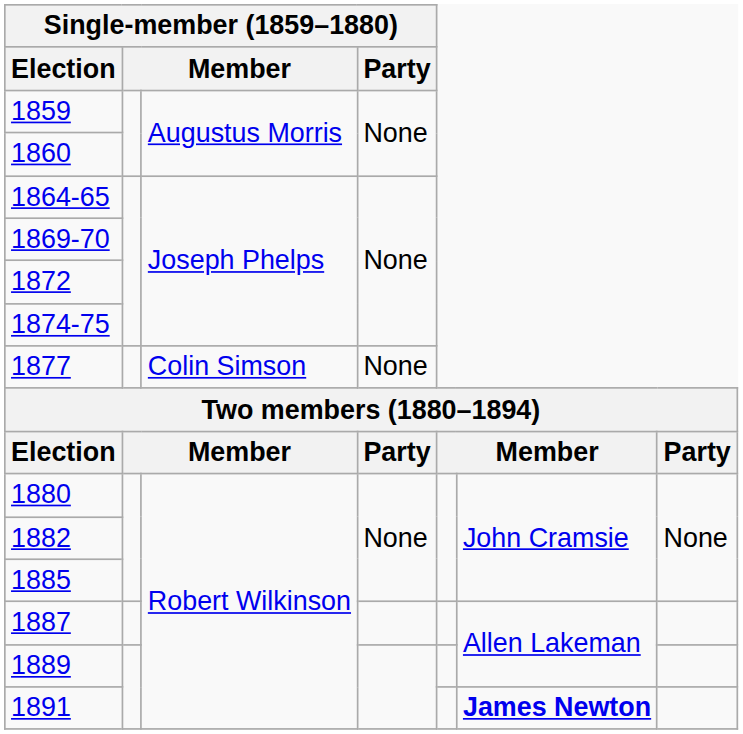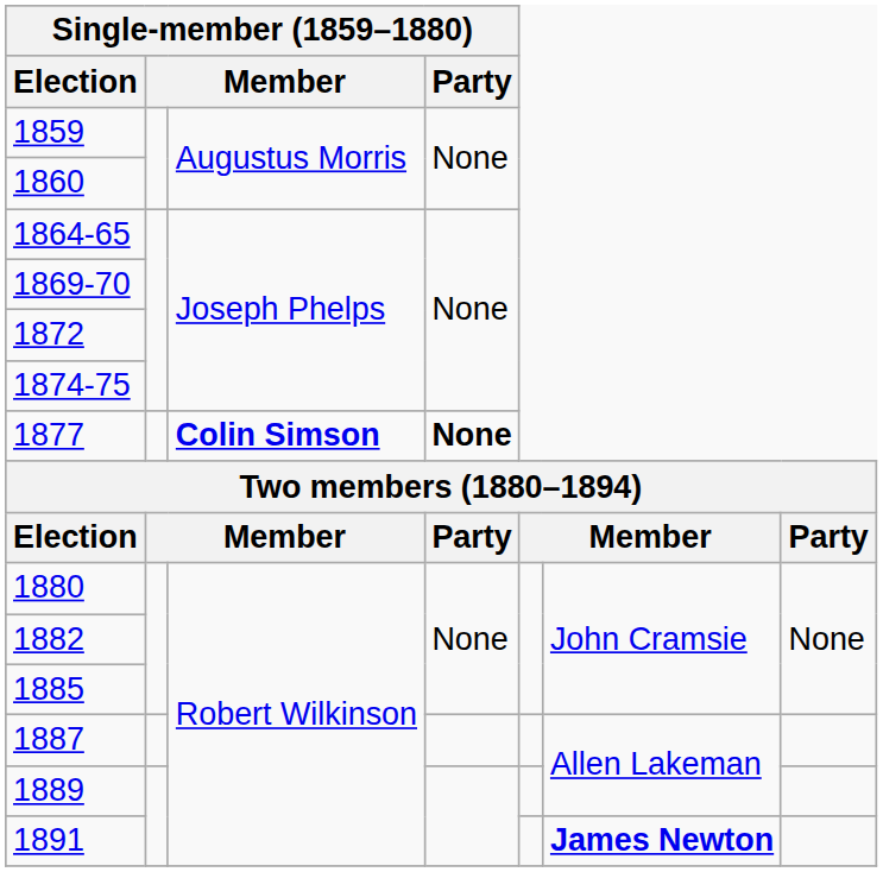1877 | column 3: normal -> bold
1877 | Single-member (1859–1880) / Party: normal -> bold
